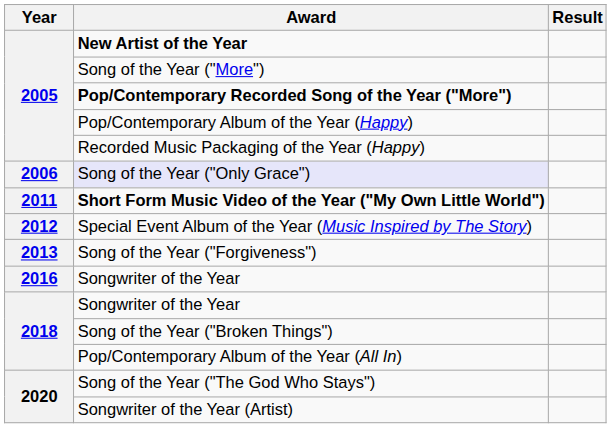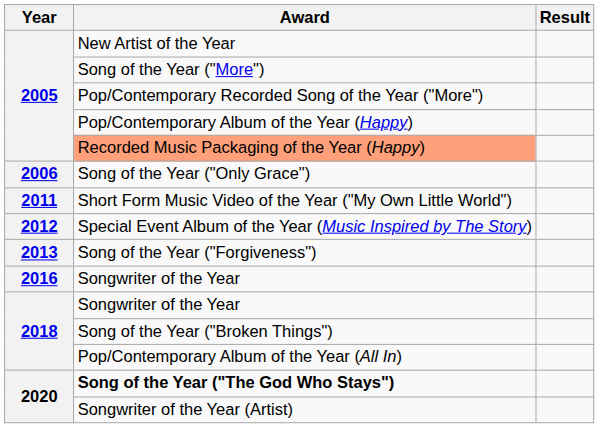New Artist of the Year | Award: bold -> normal
Pop/Contemporary Recorded Song of the Year ("More") | Award: bold -> normal
Recorded Music Packaging of the Year (Happy) | Award: no background -> lightsalmon background
Song of the Year ("Only Grace") | Award: lavender background -> no background
Short Form Music Video of the Year ("My Own Little World") | Award: bold -> normal
Song of the Year ("The God Who Stays") | Award: normal -> bold
